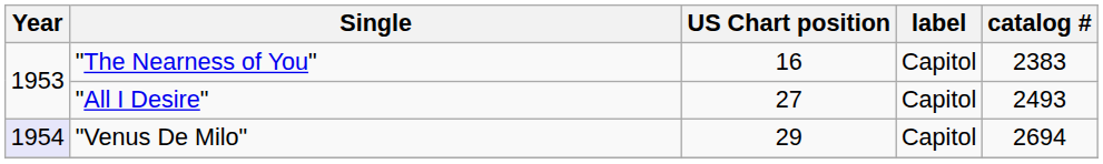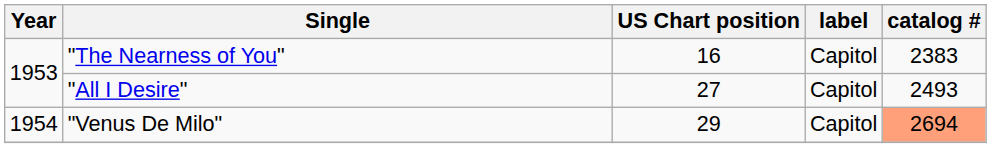"Venus De Milo" | Year: lavender background -> no background
"Venus De Milo" | catalog #: no background -> lightsalmon background
